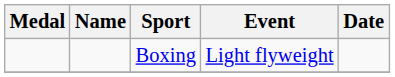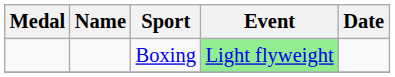Boxing | Event: no background -> lightgreen background
